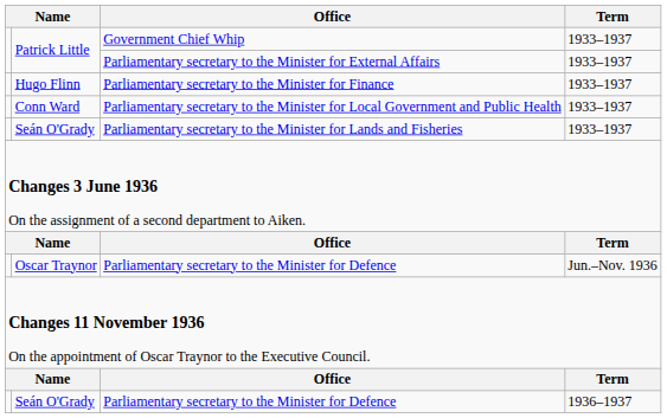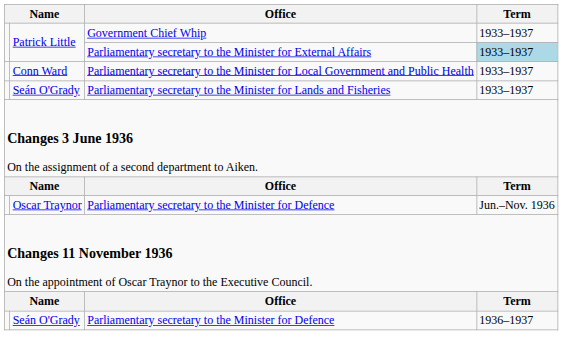Parliamentary secretary to the Minister for External Affairs | Term: no background -> lightblue background
- row: Hugo Flinn | Parliamentary secretary to the Minister for Finance | 1933–1937
